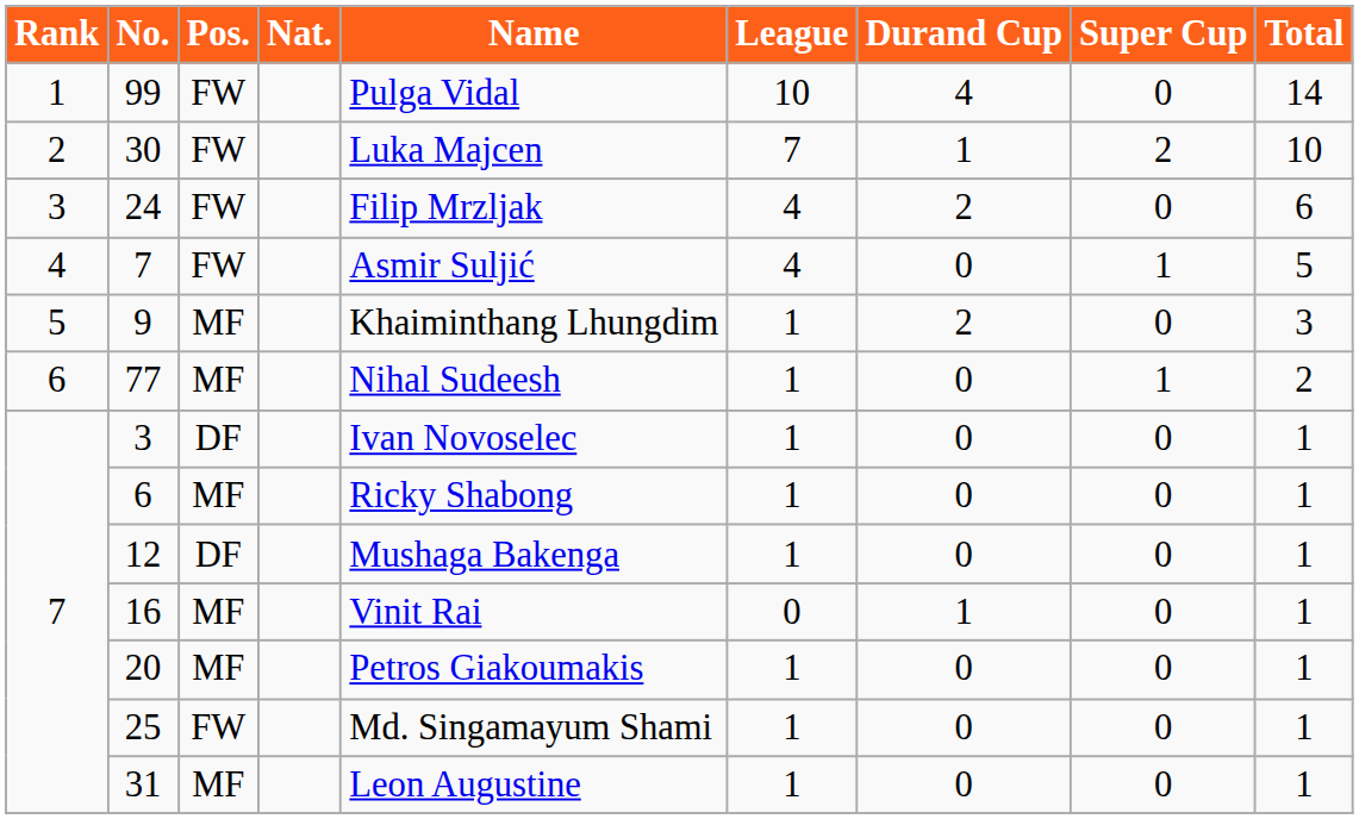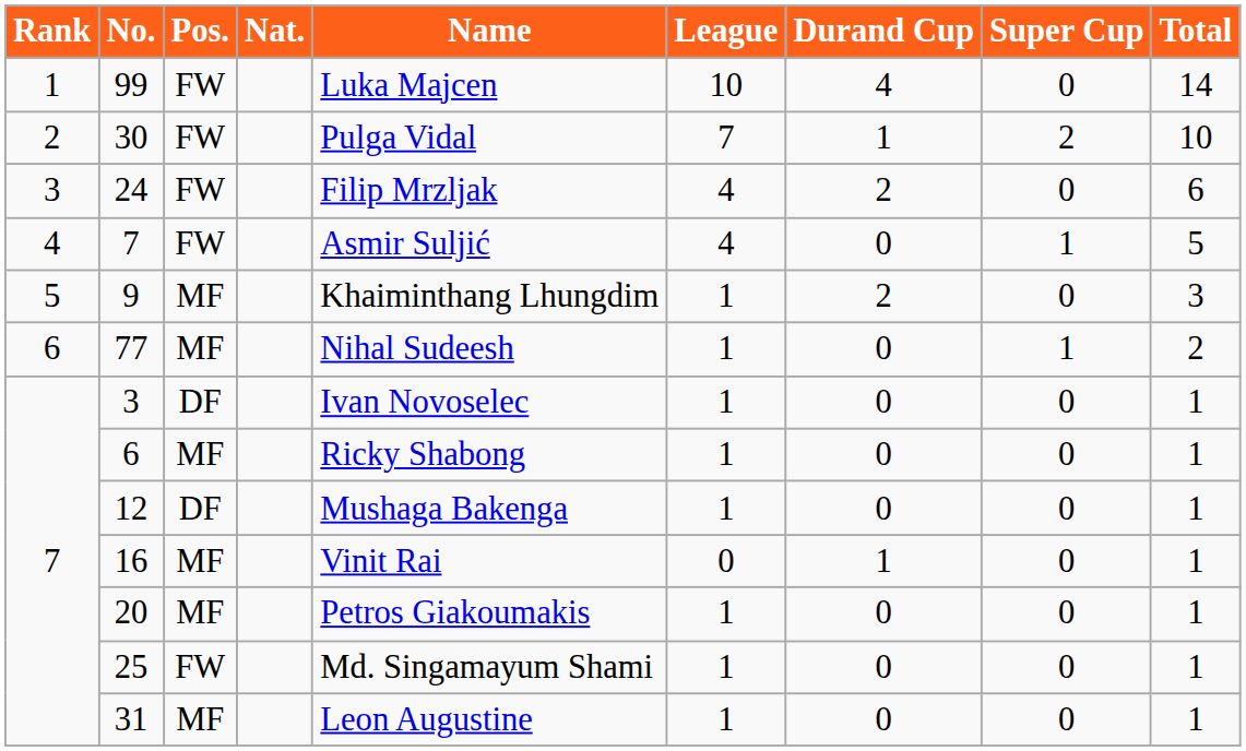99 | Name: Pulga Vidal -> Luka Majcen
30 | Name: Luka Majcen -> Pulga Vidal
